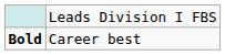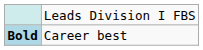row 2 | column 1: no background -> lightblue background
